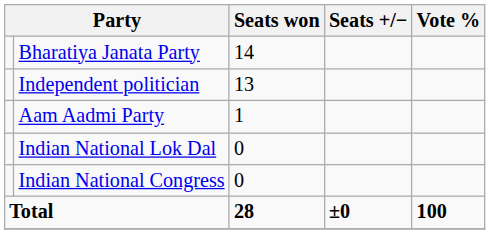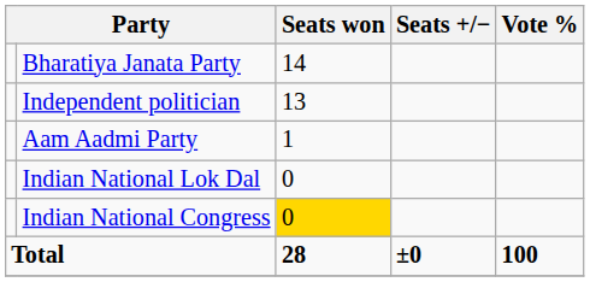Indian National Congress | Seats won: no background -> gold background
